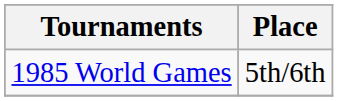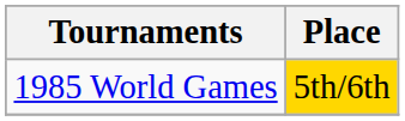1985 World Games | Place: no background -> gold background
